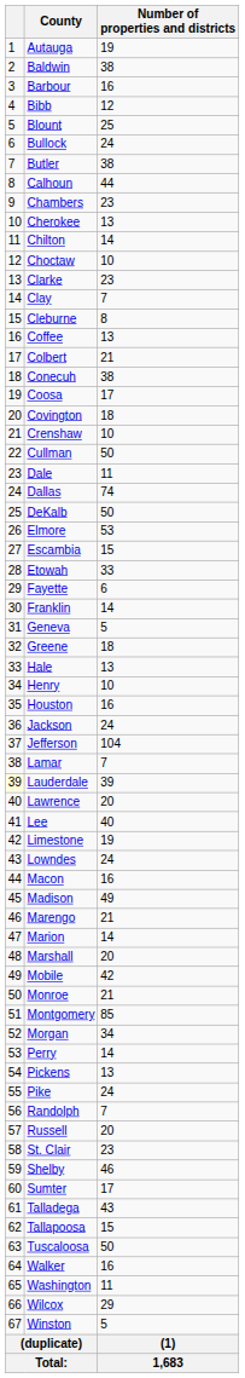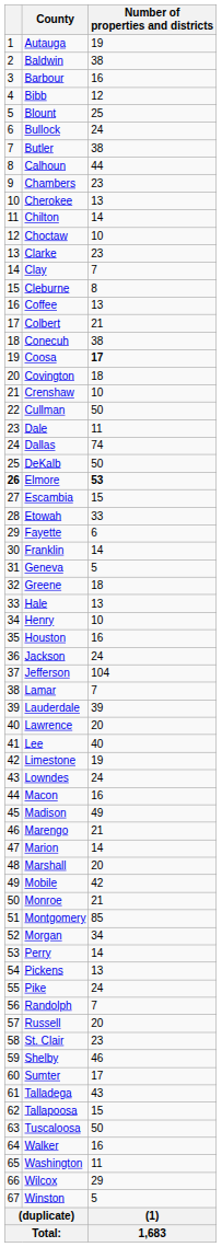Coosa | Number of properties and districts: normal -> bold
Elmore | column 1: normal -> bold
Elmore | Number of properties and districts: normal -> bold
Lauderdale | column 1: lightyellow background -> no background
